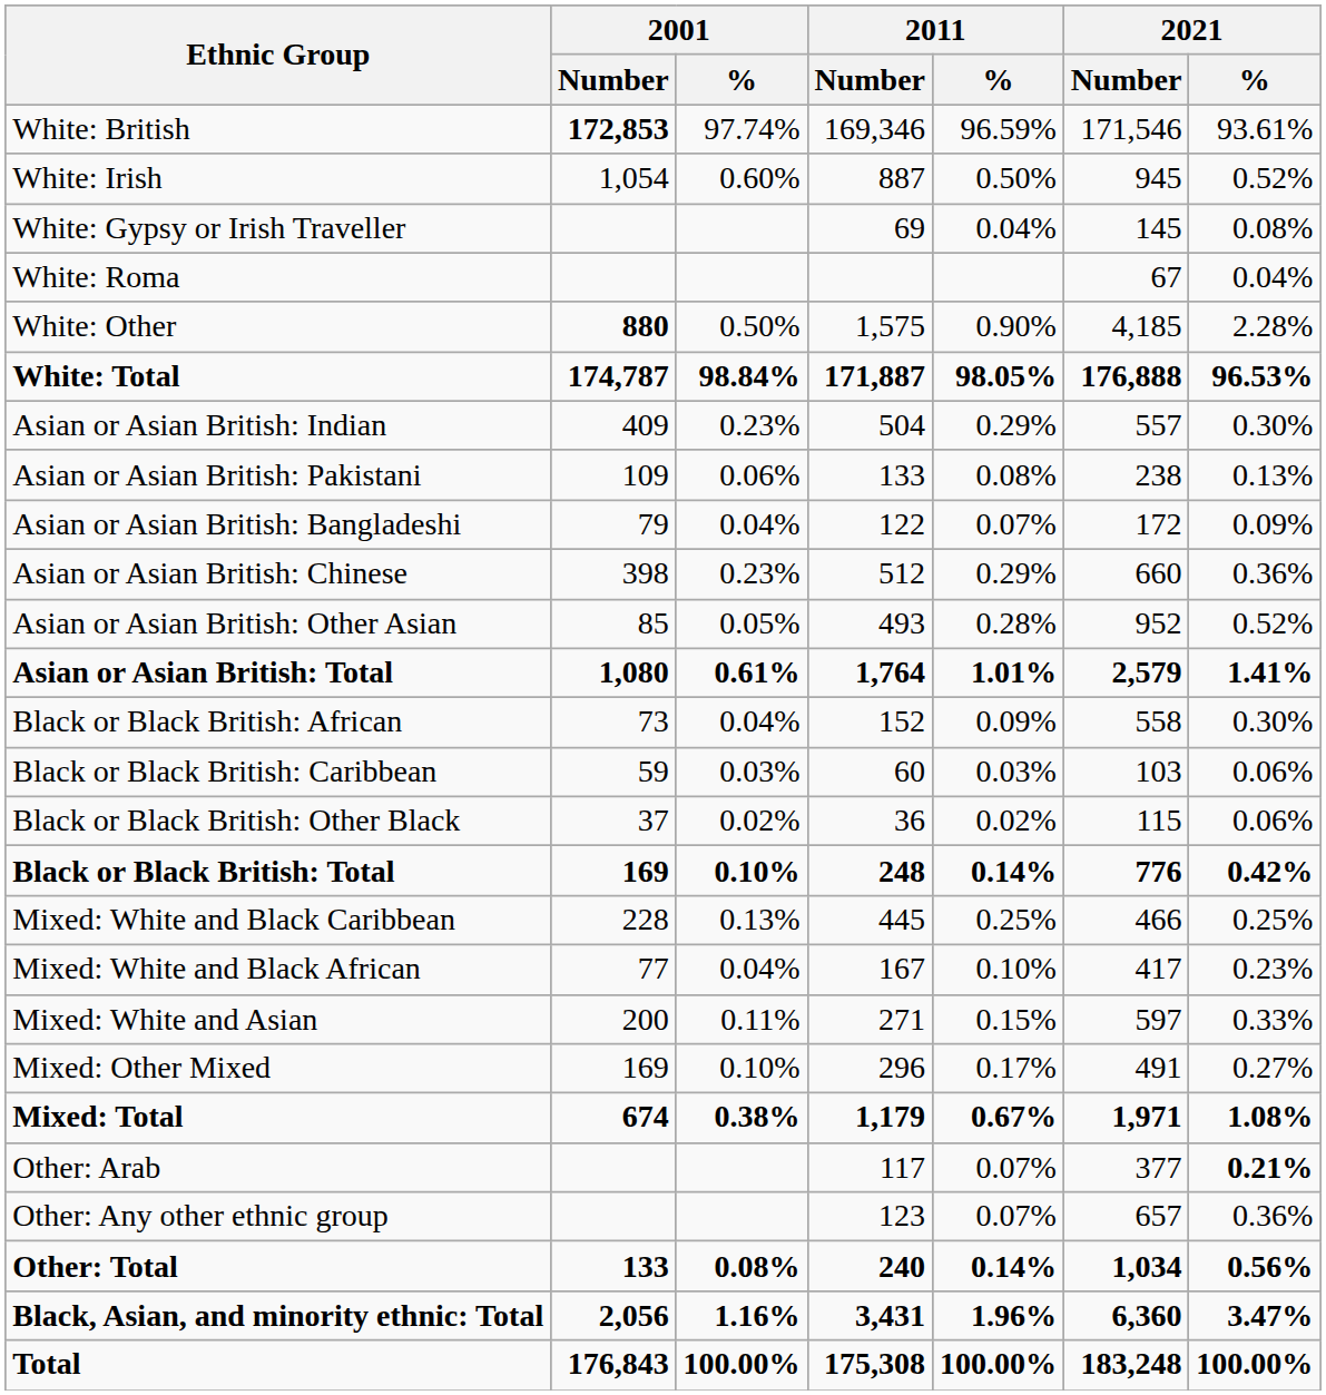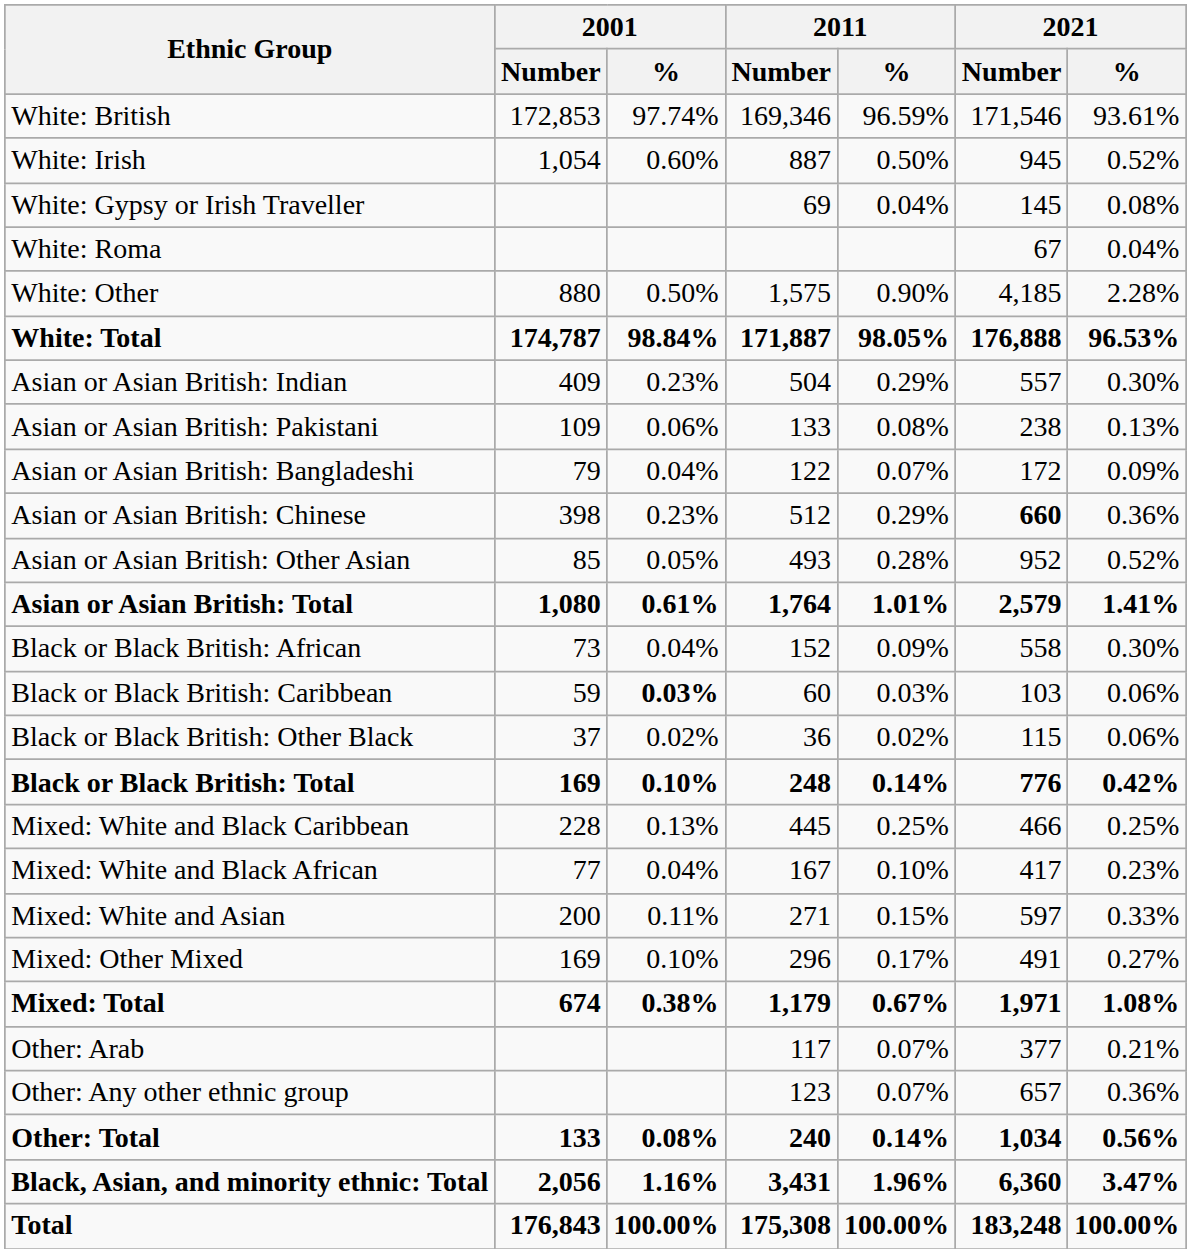White: British | 2001 / Number: bold -> normal
White: Other | 2001 / Number: bold -> normal
Asian or Asian British: Chinese | 2021 / Number: normal -> bold
Black or Black British: Caribbean | 2001 / %: normal -> bold
Other: Arab | 2021 / %: bold -> normal
